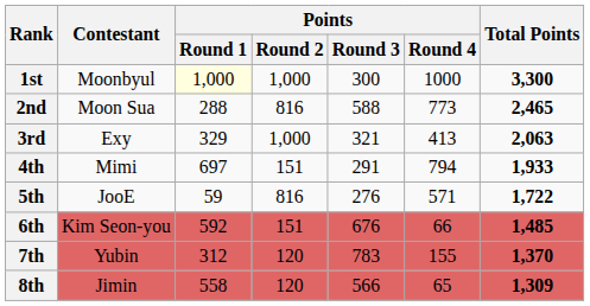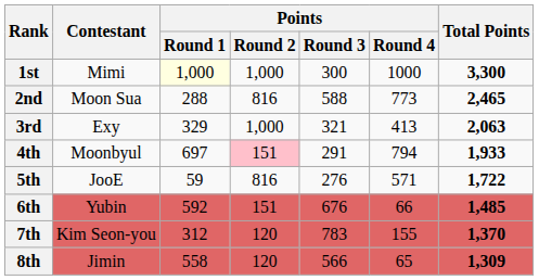1st | Contestant: Moonbyul -> Mimi
4th | Contestant: Mimi -> Moonbyul
4th | Points / Round 2: no background -> pink background
6th | Contestant: Kim Seon-you -> Yubin
7th | Contestant: Yubin -> Kim Seon-you
